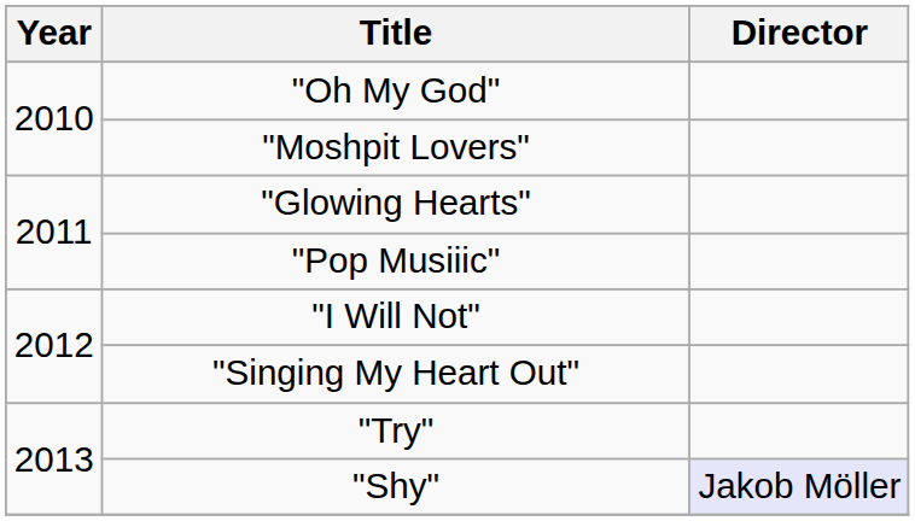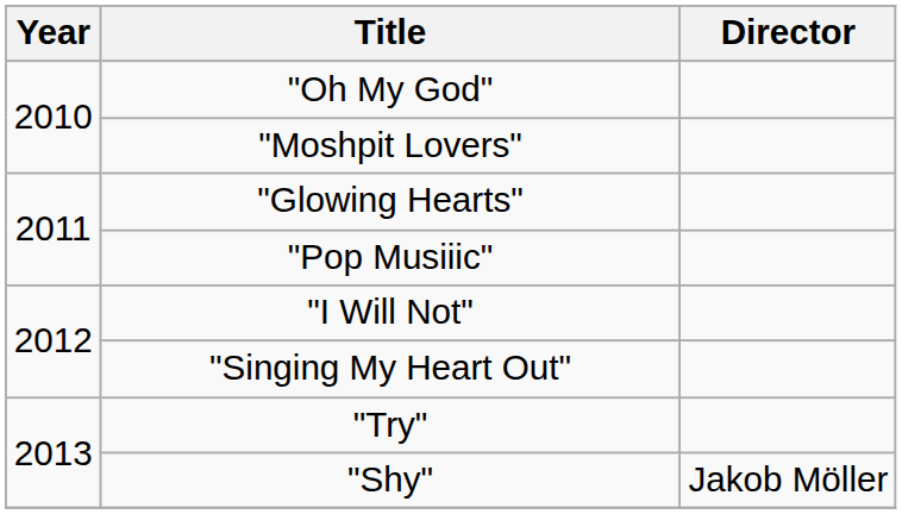"Shy" | Director: lavender background -> no background
